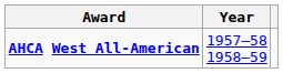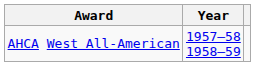row 2 | Award: bold -> normal
